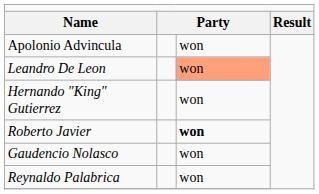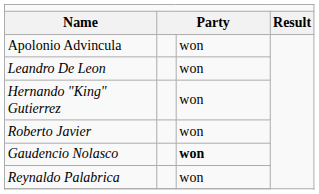Leandro De Leon | column 3: lightsalmon background -> no background
Roberto Javier | column 3: bold -> normal
Gaudencio Nolasco | column 3: normal -> bold
